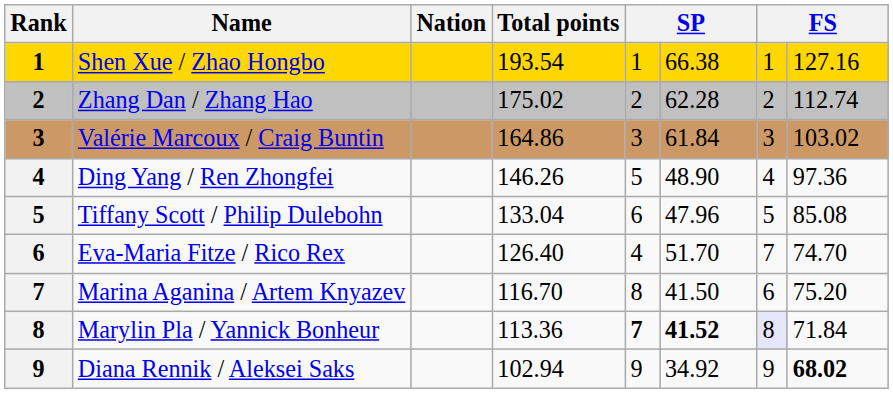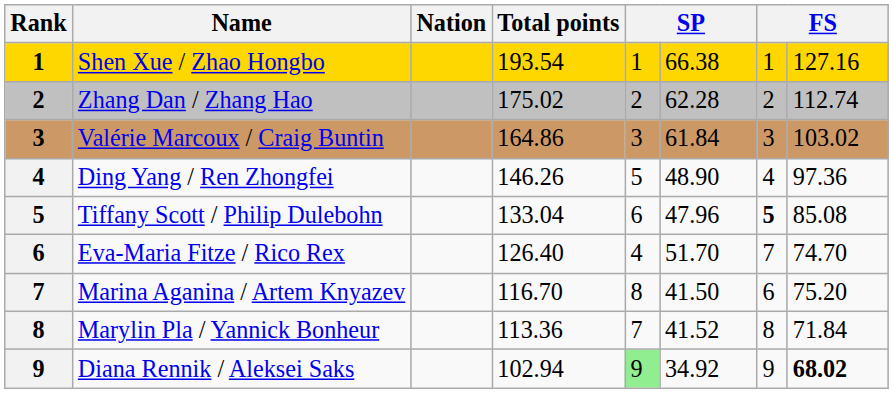Tiffany Scott / Philip Dulebohn | column 7: normal -> bold
Marylin Pla / Yannick Bonheur | column 5: bold -> normal
Marylin Pla / Yannick Bonheur | column 6: bold -> normal
Marylin Pla / Yannick Bonheur | column 7: lavender background -> no background
Diana Rennik / Aleksei Saks | column 5: no background -> lightgreen background
